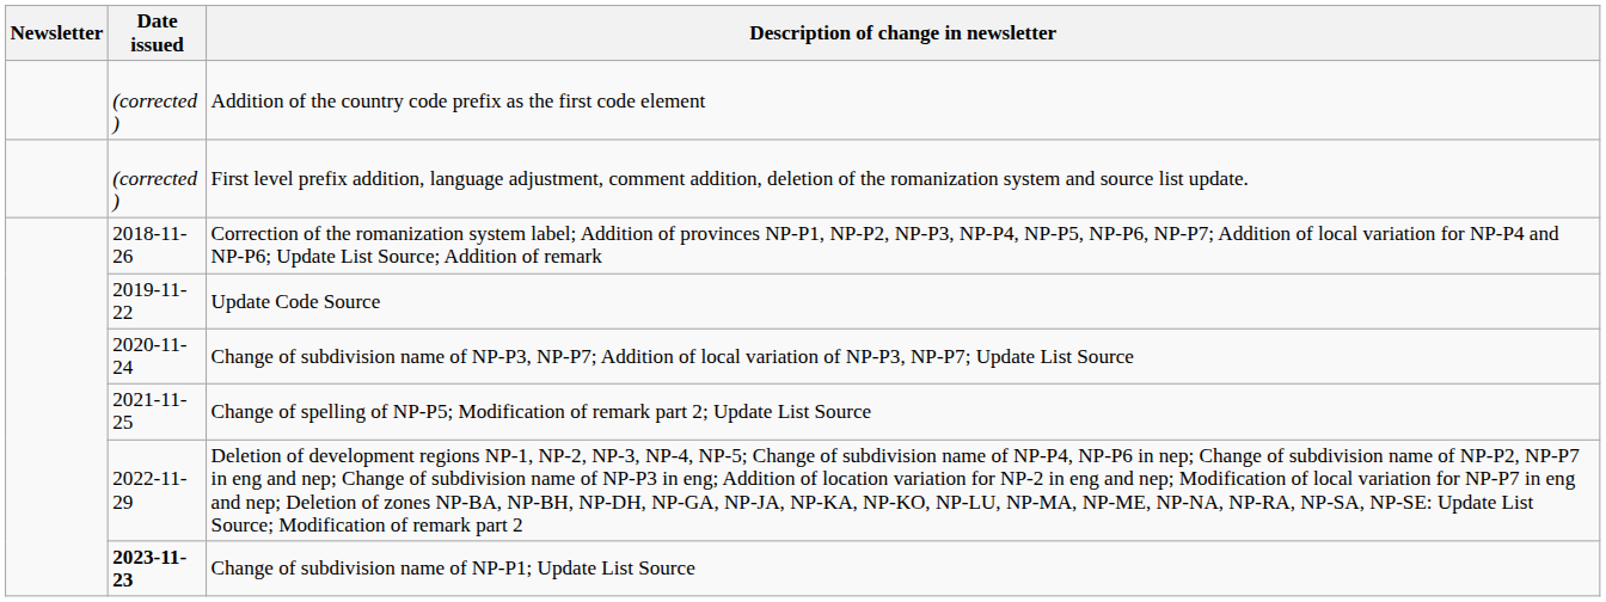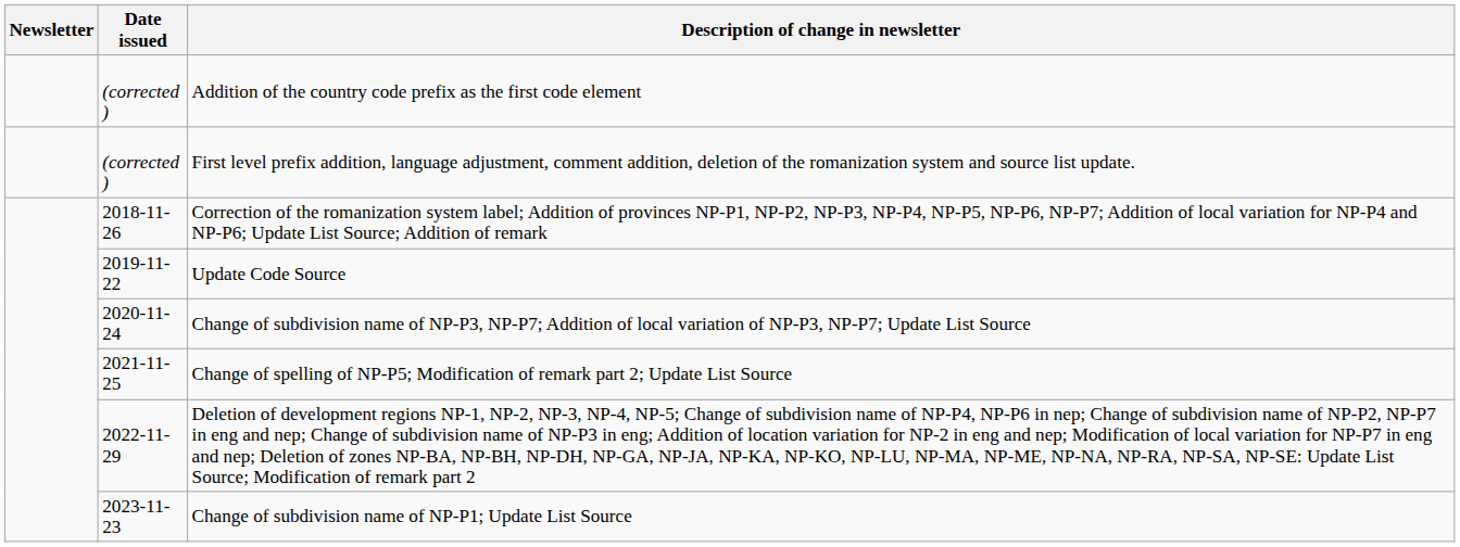Change of subdivision name of NP-P1; Update List Source | Date issued: bold -> normal
